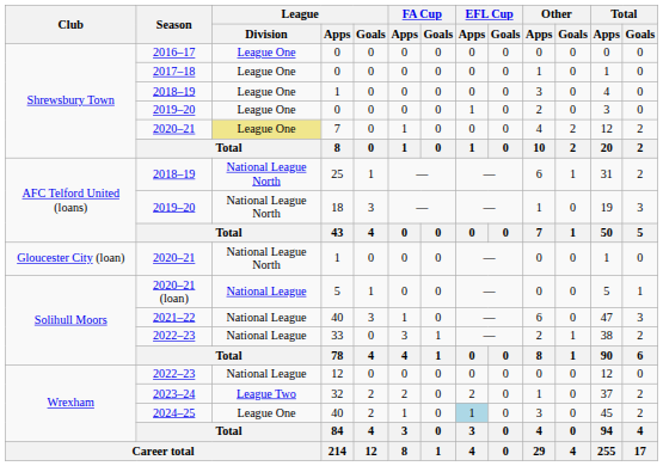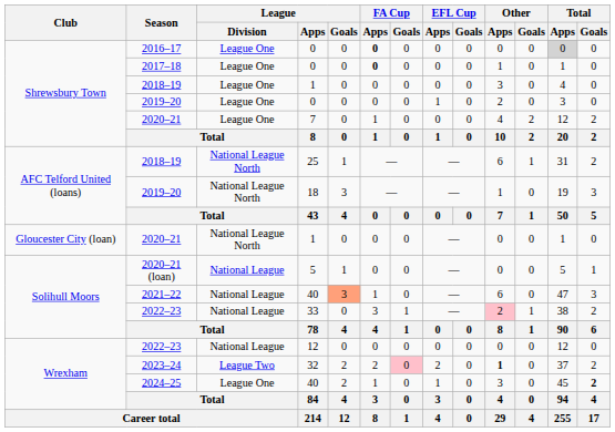2016–17 | FA Cup / Apps: normal -> bold
2016–17 | Total / Apps: no background -> lightgrey background
2017–18 | FA Cup / Apps: normal -> bold
2020–21 / 7 | League / Division: khaki background -> no background
2021–22 | League / Goals: no background -> lightsalmon background
2022–23 / 33 | Other / Apps: no background -> pink background
2023–24 | FA Cup / Goals: no background -> pink background
2023–24 | Other / Apps: normal -> bold
2024–25 | EFL Cup / Apps: lightblue background -> no background
2024–25 | Total / Goals: normal -> bold
